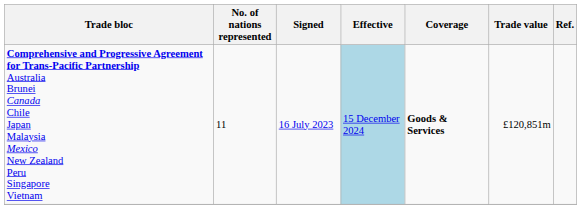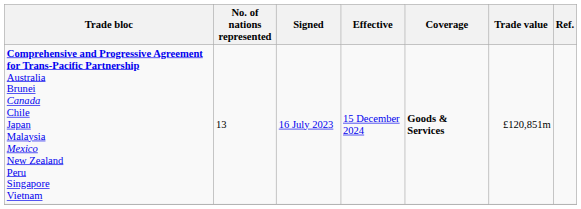row 2 | No. of nations represented: 11 -> 13
row 2 | Effective: lightblue background -> no background
